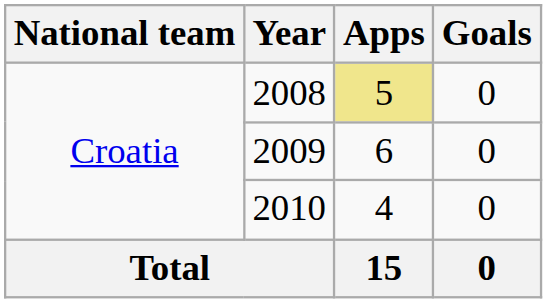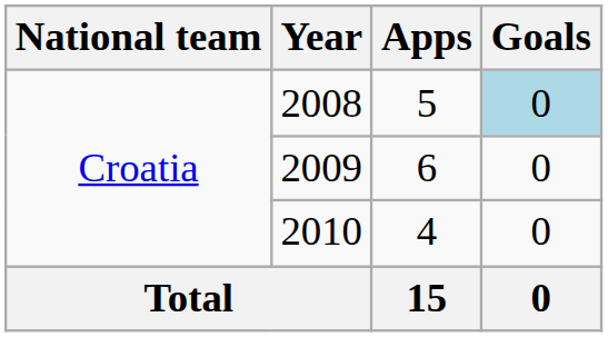2008 | Apps: khaki background -> no background
2008 | Goals: no background -> lightblue background
